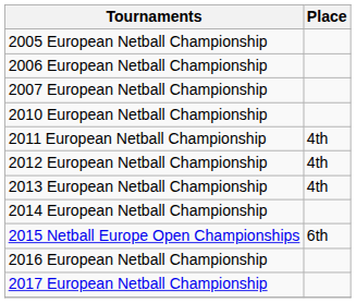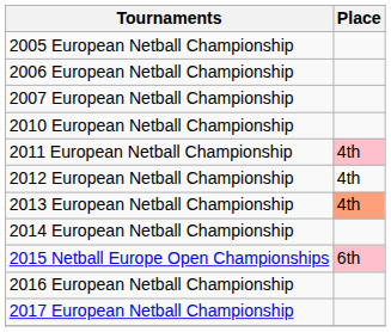2011 European Netball Championship | Place: no background -> pink background
2013 European Netball Championship | Place: no background -> lightsalmon background
2015 Netball Europe Open Championships | Place: no background -> pink background
